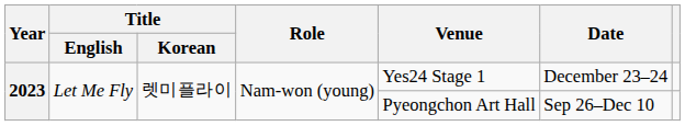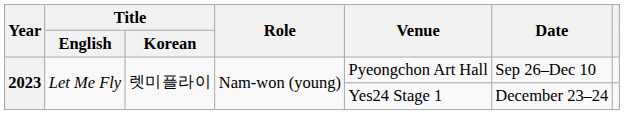row 3 | Venue: Yes24 Stage 1 -> Pyeongchon Art Hall
row 3 | Date: December 23–24 -> Sep 26–Dec 10
row 4 | Venue: Pyeongchon Art Hall -> Yes24 Stage 1
row 4 | Date: Sep 26–Dec 10 -> December 23–24
